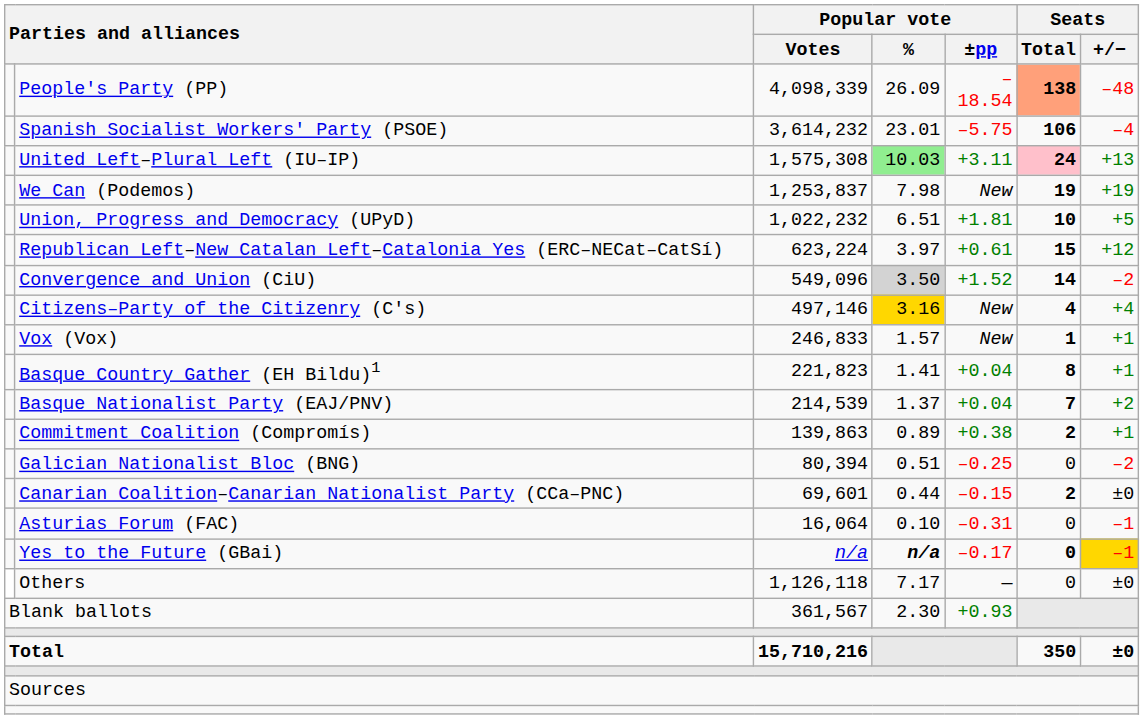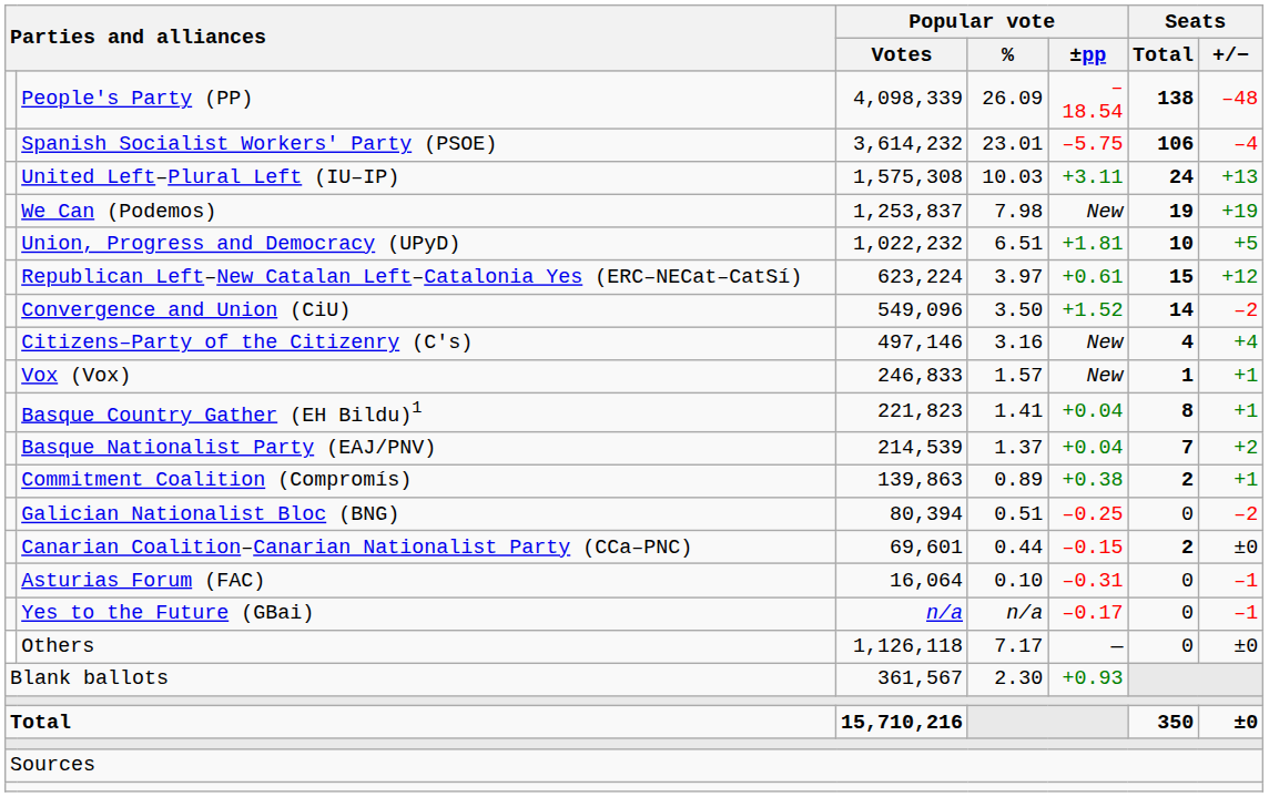People's Party (PP) | Seats / Total: lightsalmon background -> no background
United Left–Plural Left (IU–IP) | Popular vote / %: lightgreen background -> no background
United Left–Plural Left (IU–IP) | Seats / Total: pink background -> no background
Convergence and Union (CiU) | Popular vote / %: lightgrey background -> no background
Citizens–Party of the Citizenry (C's) | Popular vote / %: gold background -> no background
Yes to the Future (GBai) | Popular vote / %: bold -> normal
Yes to the Future (GBai) | Seats / Total: bold -> normal
Yes to the Future (GBai) | Seats / +/−: gold background -> no background
